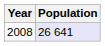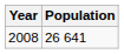2008 | Population: lavender background -> no background
